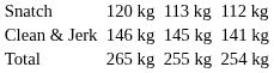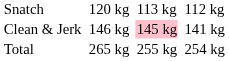Clean & Jerk | column 3: no background -> pink background
